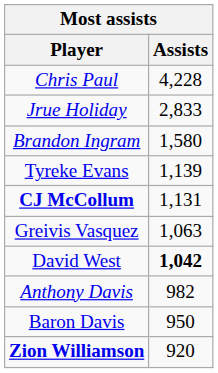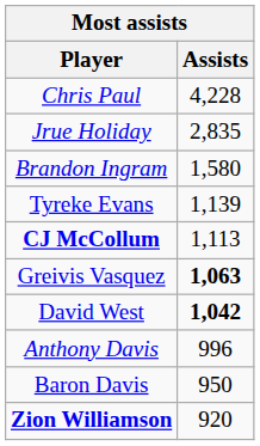Jrue Holiday | Assists: 2,833 -> 2,835
CJ McCollum | Assists: 1,131 -> 1,113
Greivis Vasquez | Assists: normal -> bold
Anthony Davis | Assists: 982 -> 996
